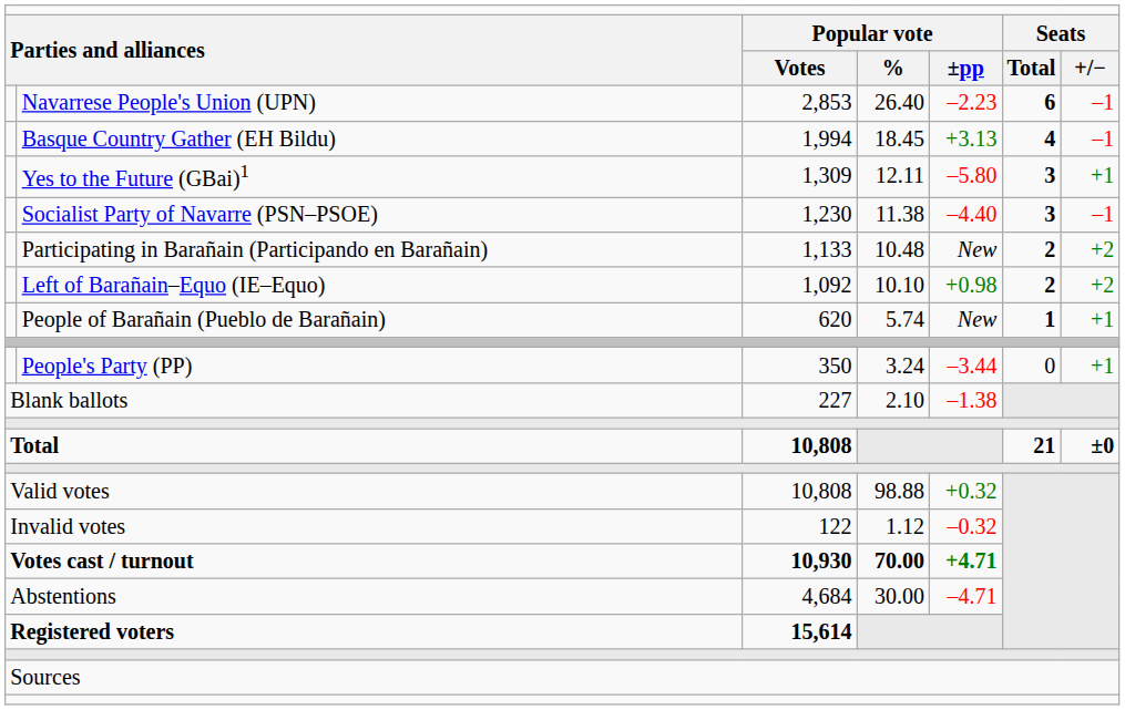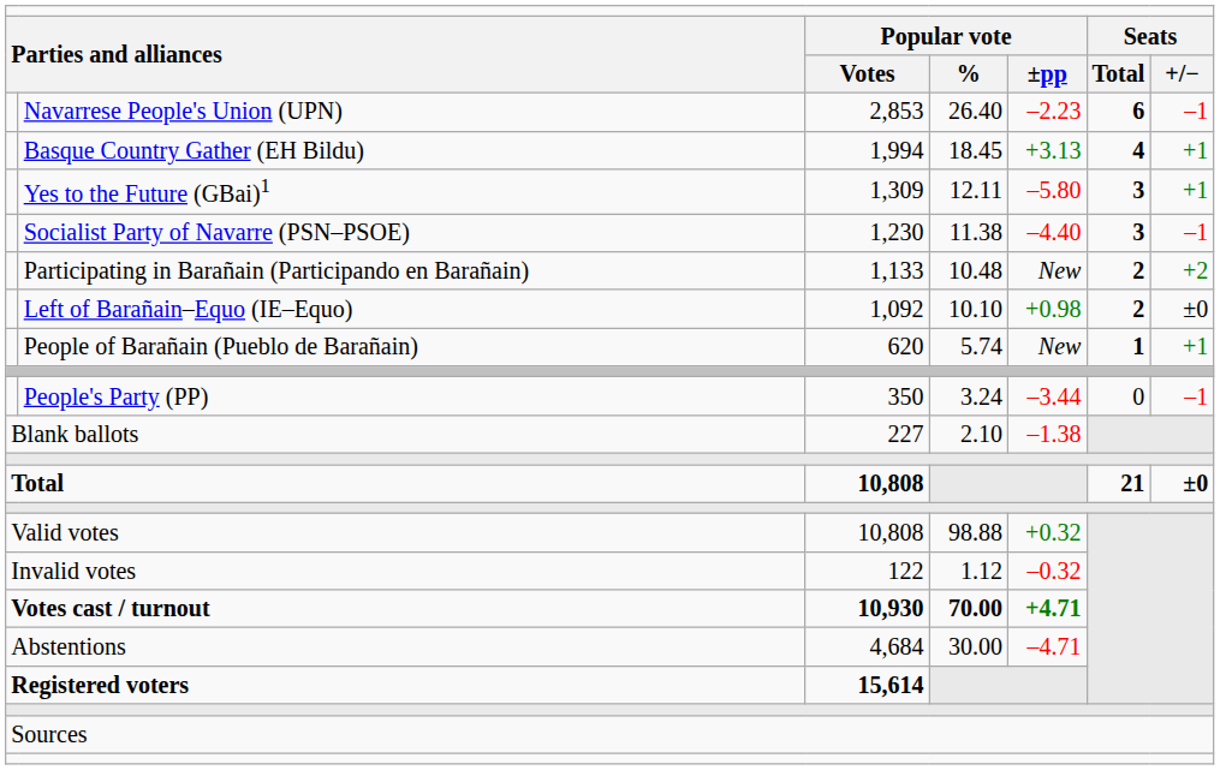Basque Country Gather (EH Bildu) | column 7: –1 -> +1
Left of Barañain–Equo (IE–Equo) | column 7: +2 -> ±0
People's Party (PP) | column 7: +1 -> –1
